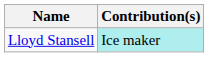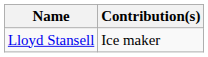Lloyd Stansell | Contribution(s): paleturquoise background -> no background
